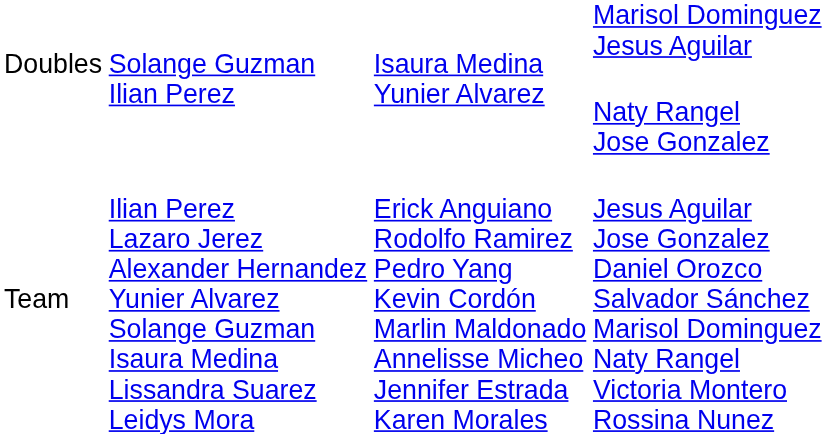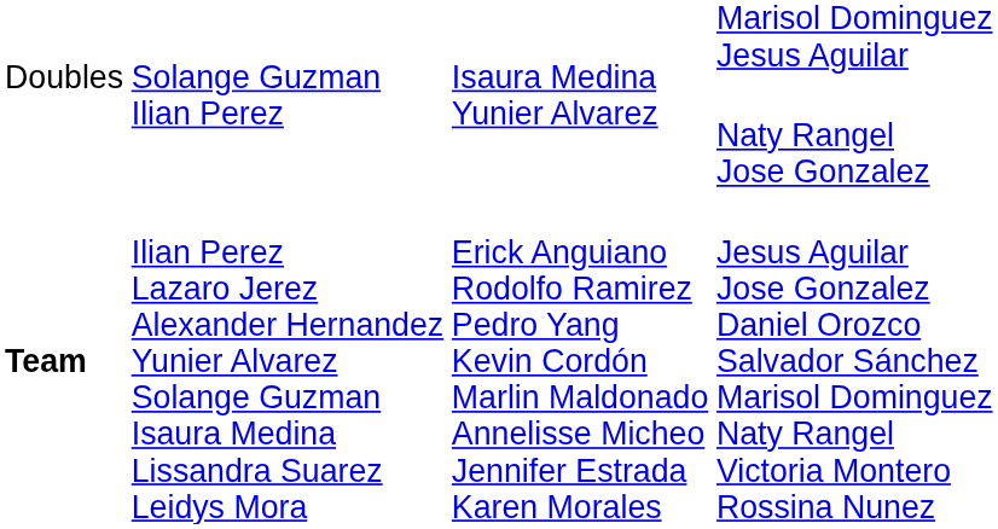Team | column 1: normal -> bold
